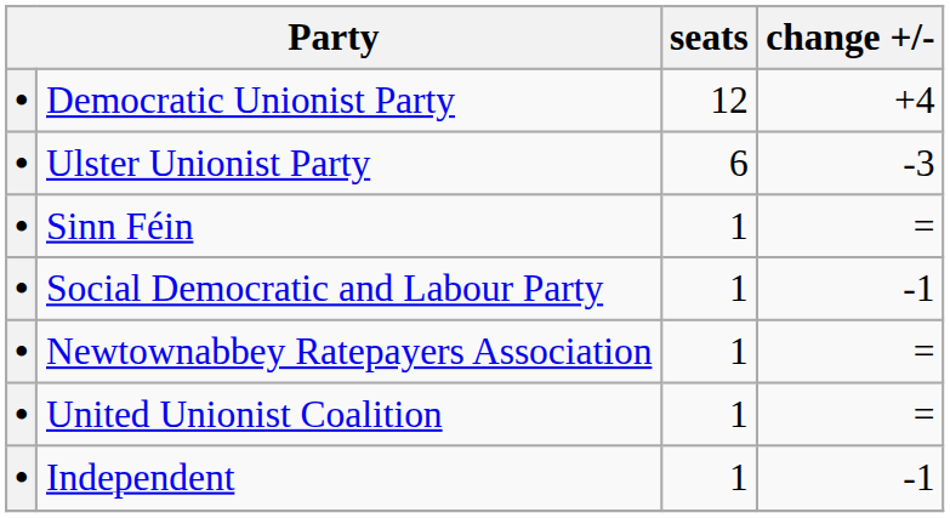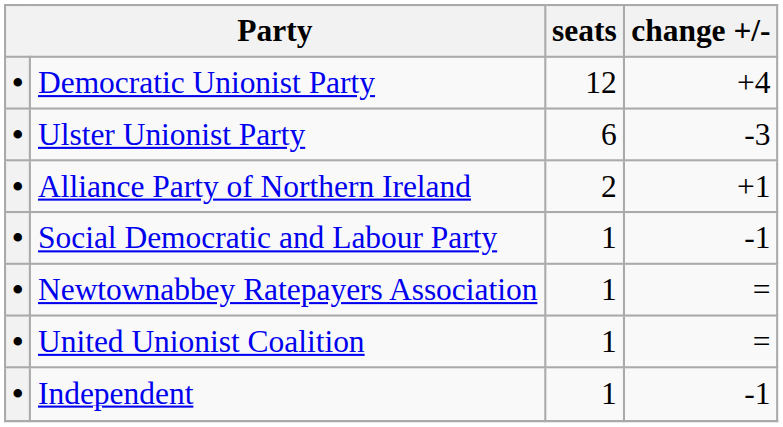+ row: • | Alliance Party of Northern Ireland | 2 | +1
- row: • | Sinn Féin | 1 | =
